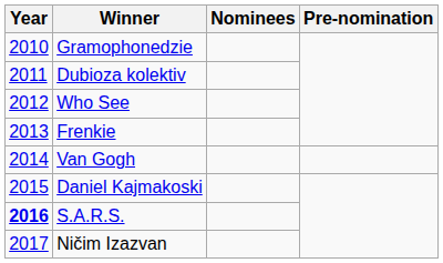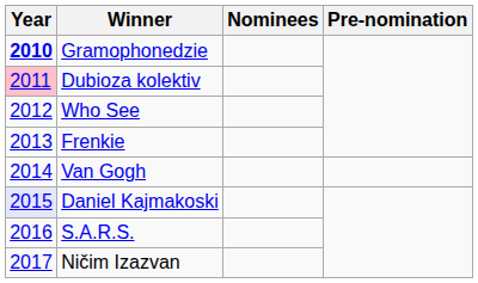Gramophonedzie | Year: normal -> bold
Dubioza kolektiv | Year: no background -> pink background
Daniel Kajmakoski | Year: no background -> lavender background
S.A.R.S. | Year: bold -> normal
